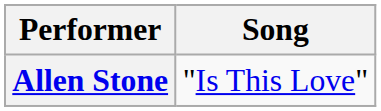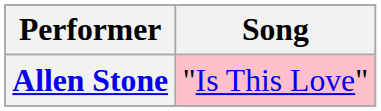Allen Stone | Song: no background -> pink background
